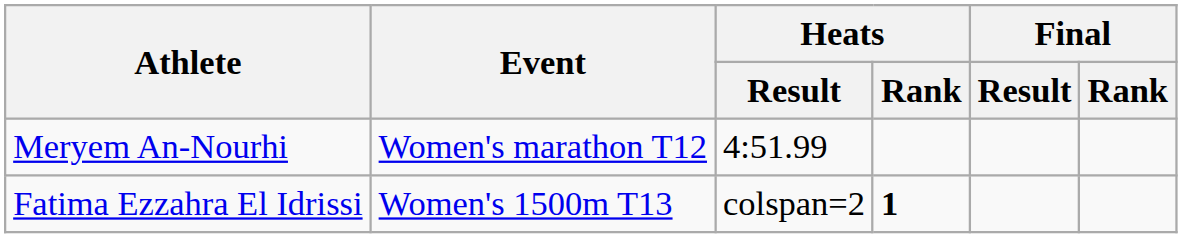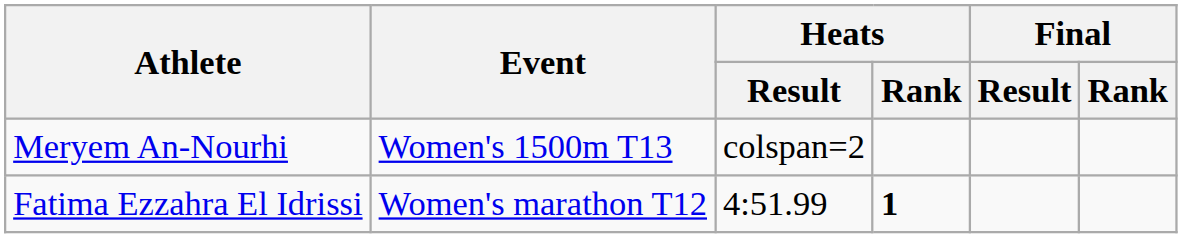Meryem An-Nourhi | Event: Women's marathon T12 -> Women's 1500m T13
Meryem An-Nourhi | Heats / Result: 4:51.99 -> colspan=2
Fatima Ezzahra El Idrissi | Event: Women's 1500m T13 -> Women's marathon T12
Fatima Ezzahra El Idrissi | Heats / Result: colspan=2 -> 4:51.99
